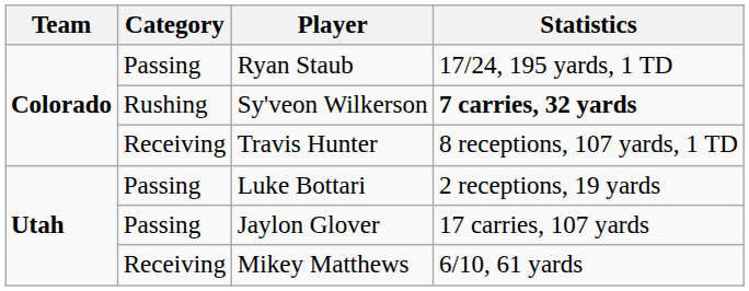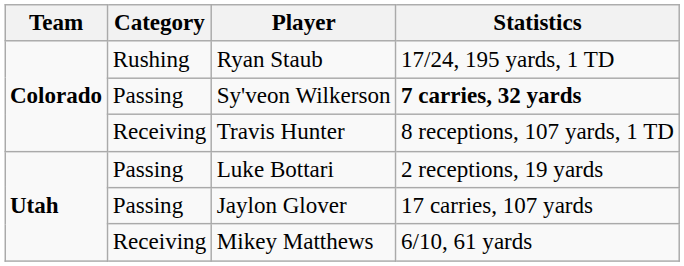Ryan Staub | Category: Passing -> Rushing
Sy'veon Wilkerson | Category: Rushing -> Passing
